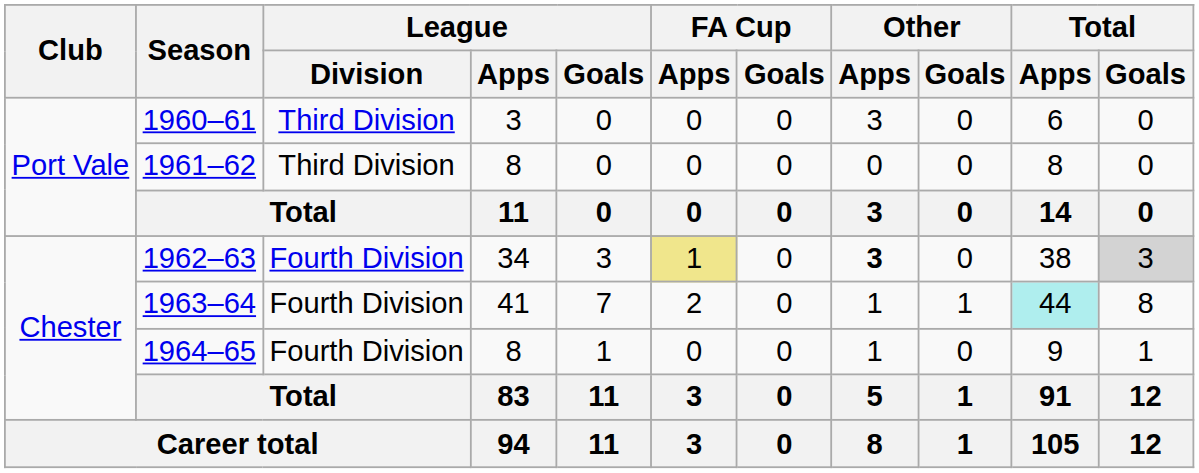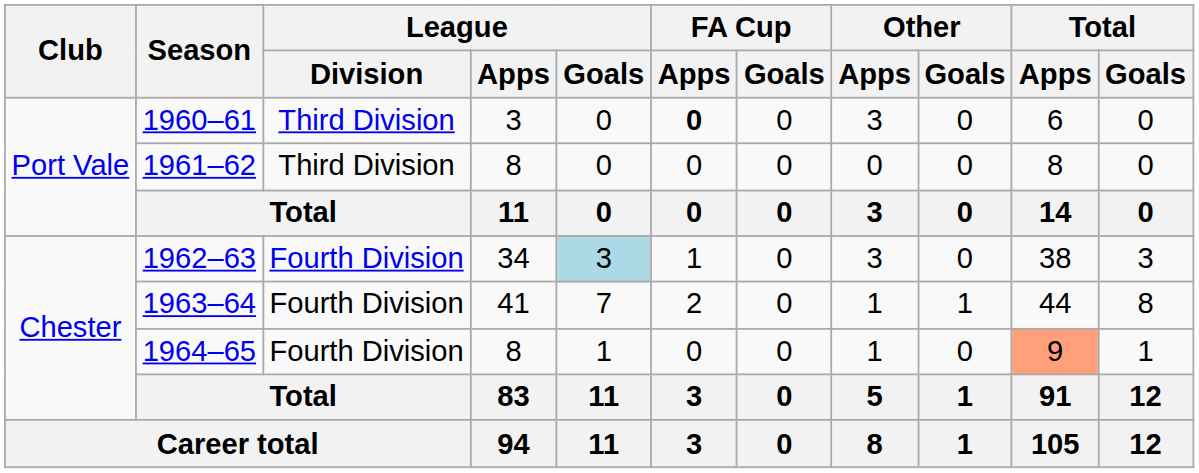1960–61 | FA Cup / Apps: normal -> bold
1962–63 | League / Goals: no background -> lightblue background
1962–63 | FA Cup / Apps: khaki background -> no background
1962–63 | Other / Apps: bold -> normal
1962–63 | Total / Goals: lightgrey background -> no background
1963–64 | Total / Apps: paleturquoise background -> no background
1964–65 | Total / Apps: no background -> lightsalmon background
